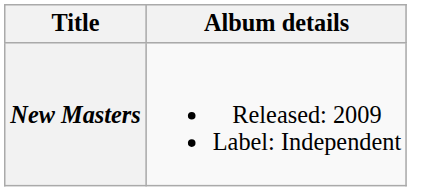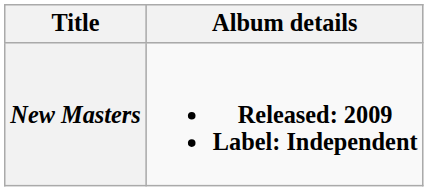New Masters | Album details: normal -> bold
